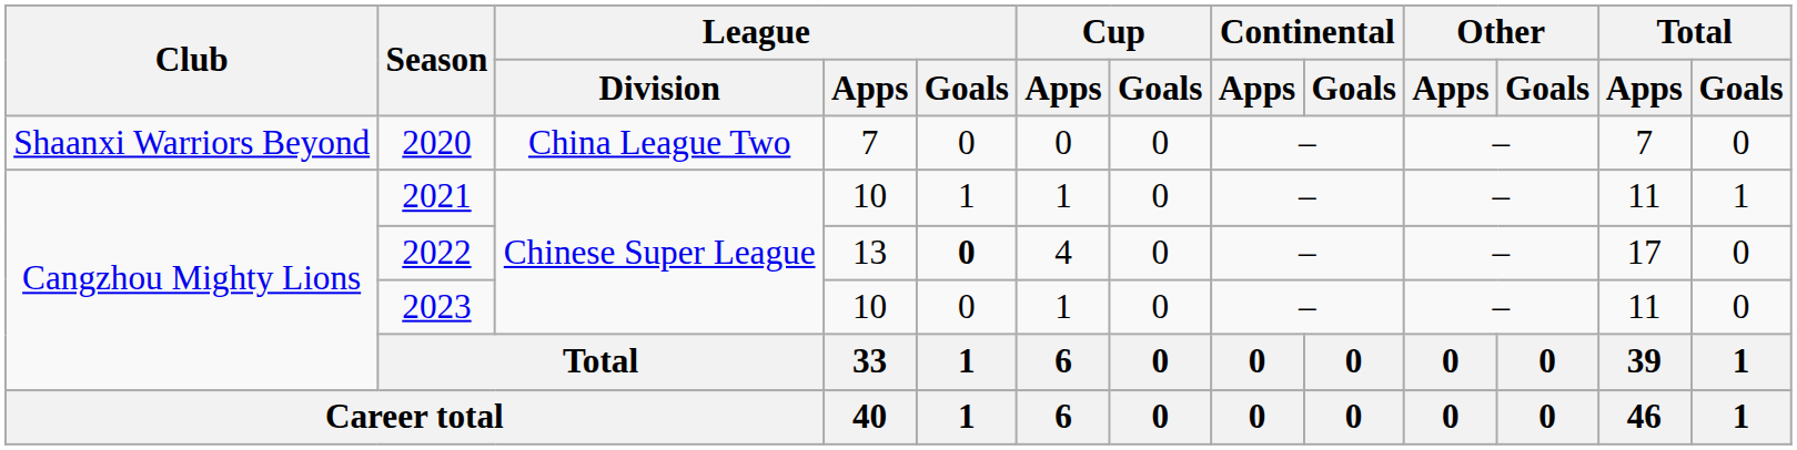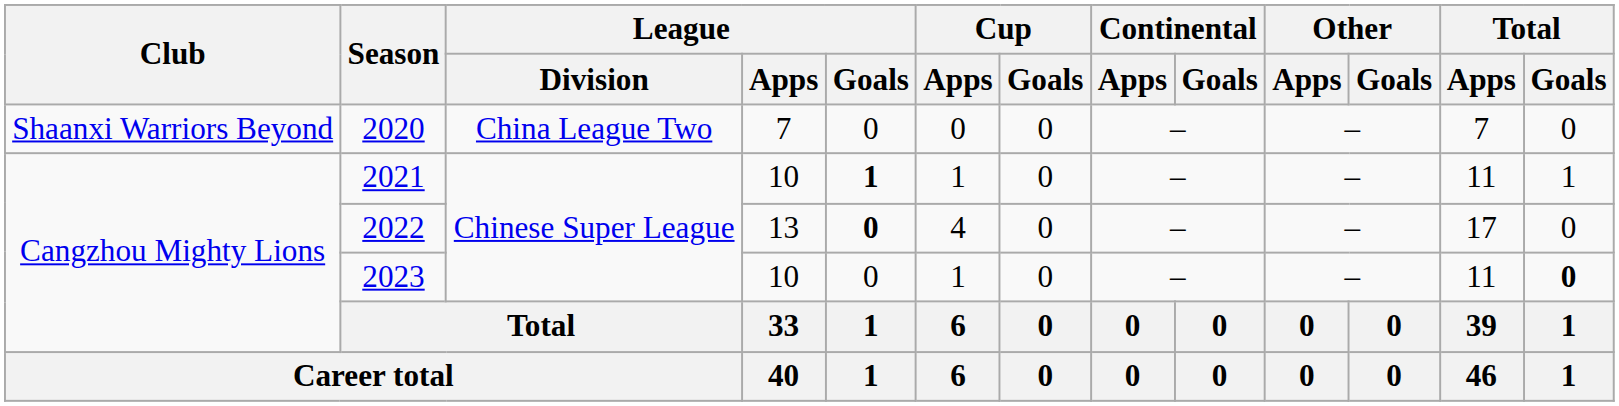2021 | League / Goals: normal -> bold
2023 | Total / Goals: normal -> bold
